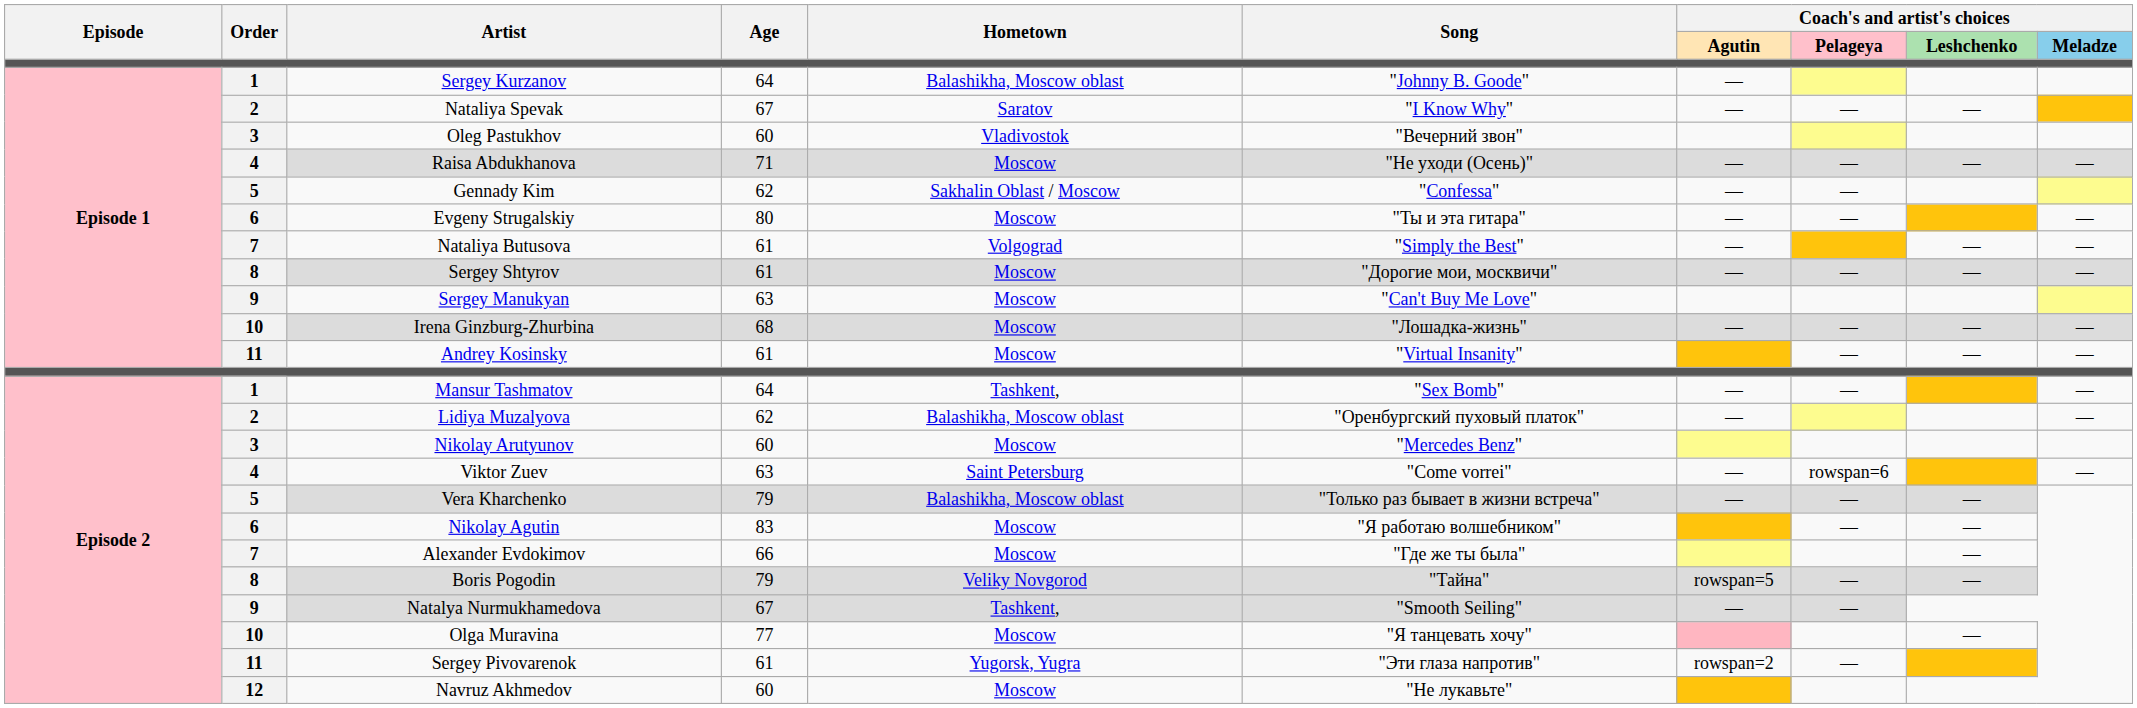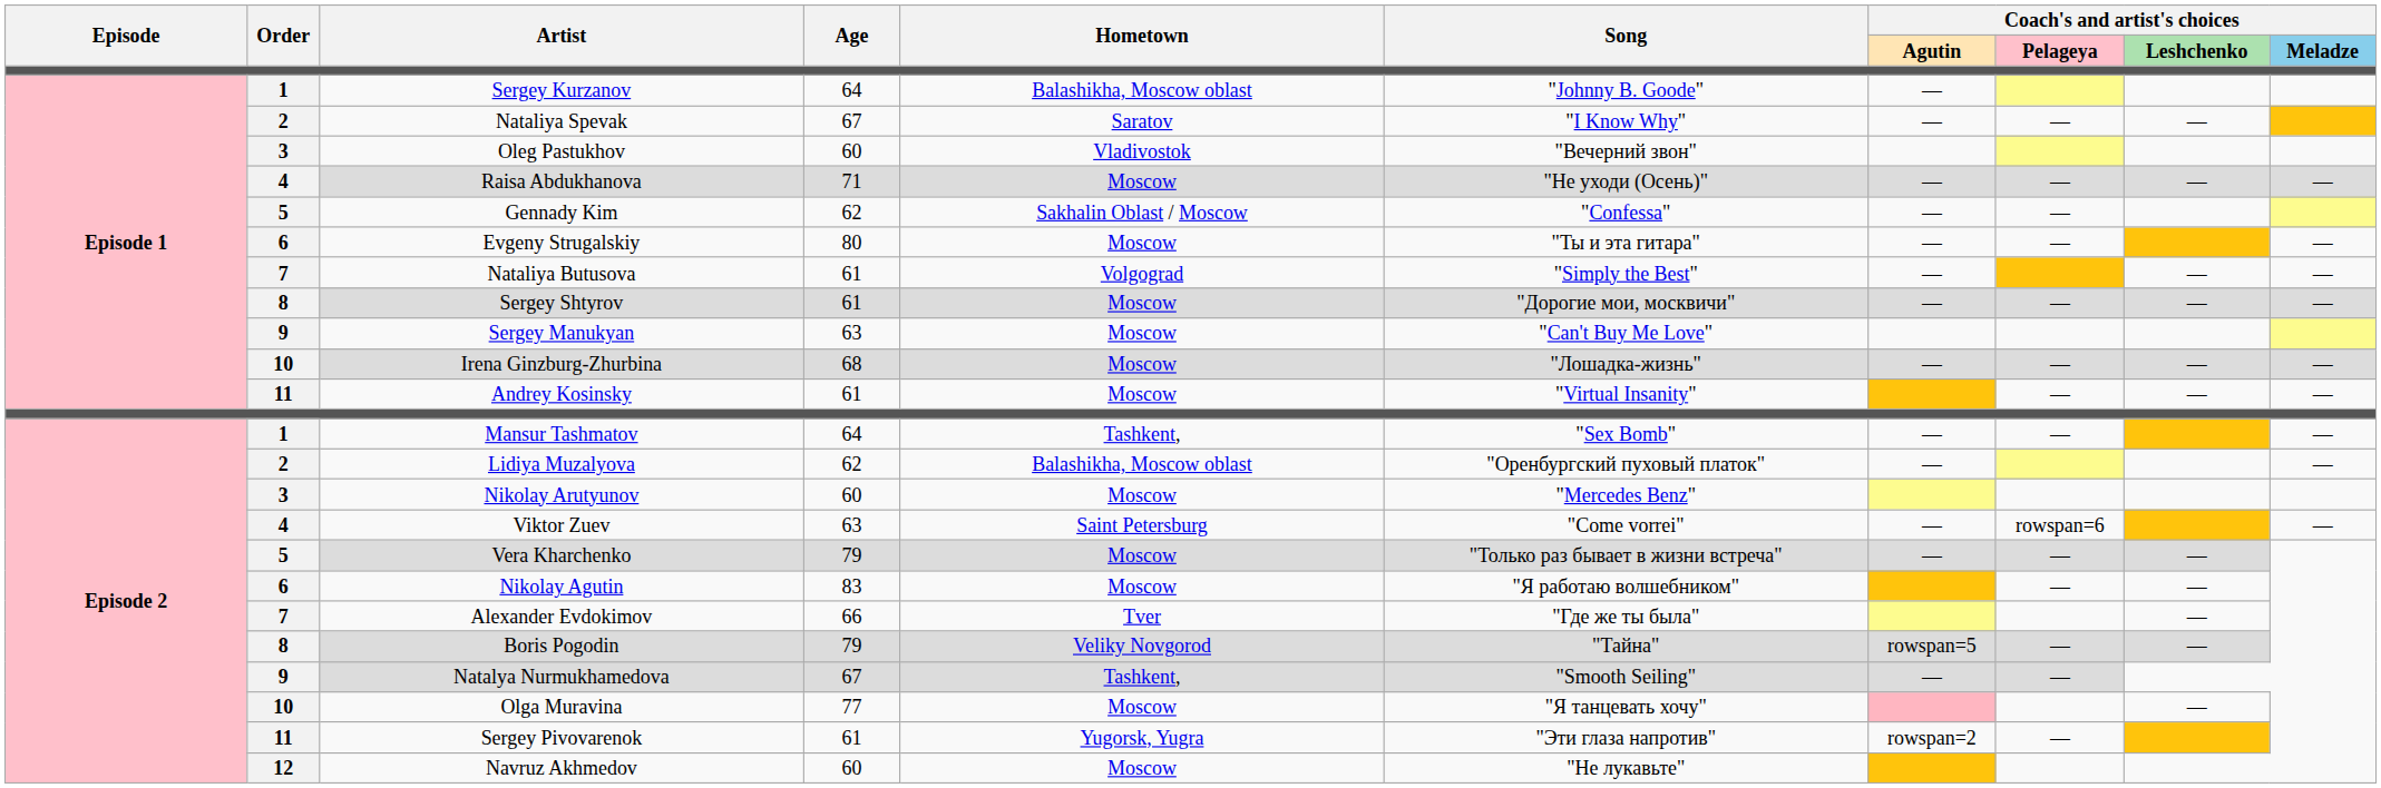Vera Kharchenko | Hometown: Balashikha, Moscow oblast -> Moscow
Alexander Evdokimov | Hometown: Moscow -> Tver
